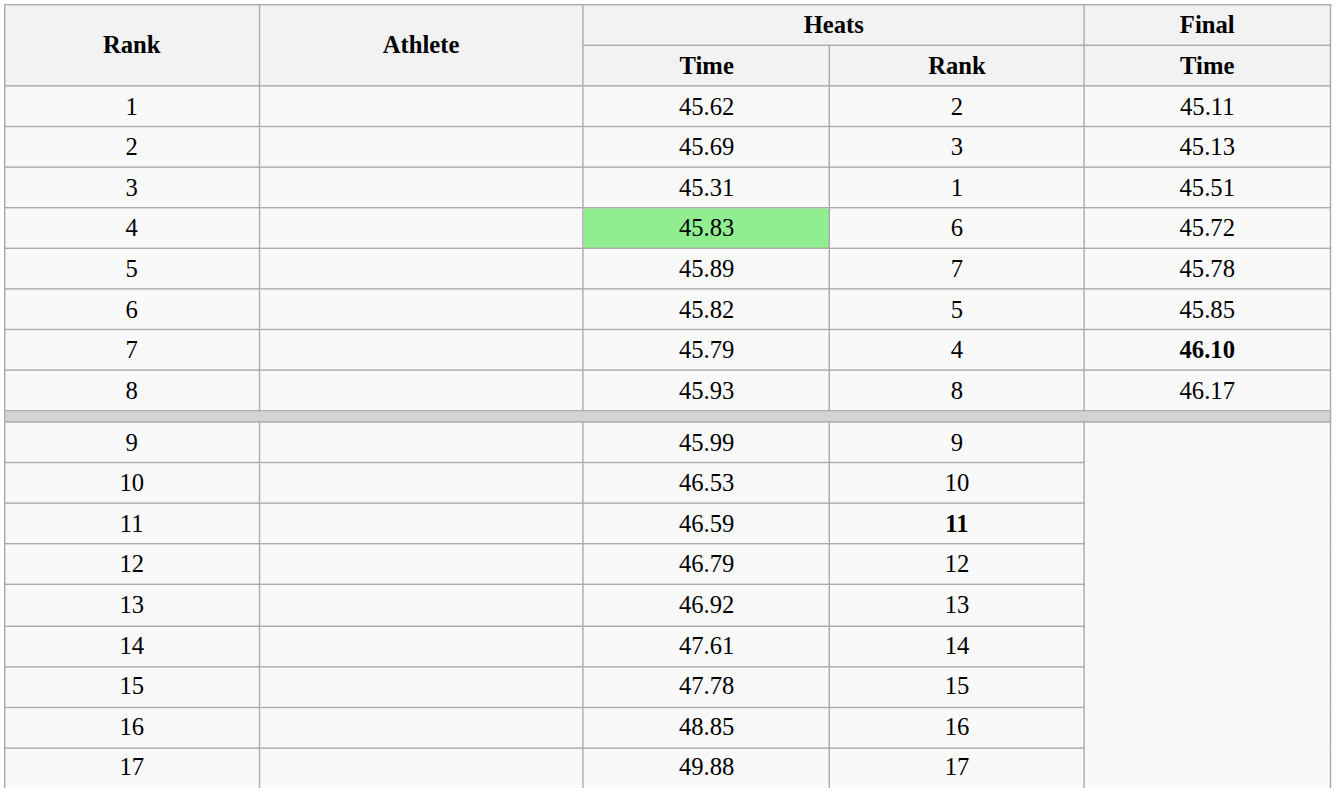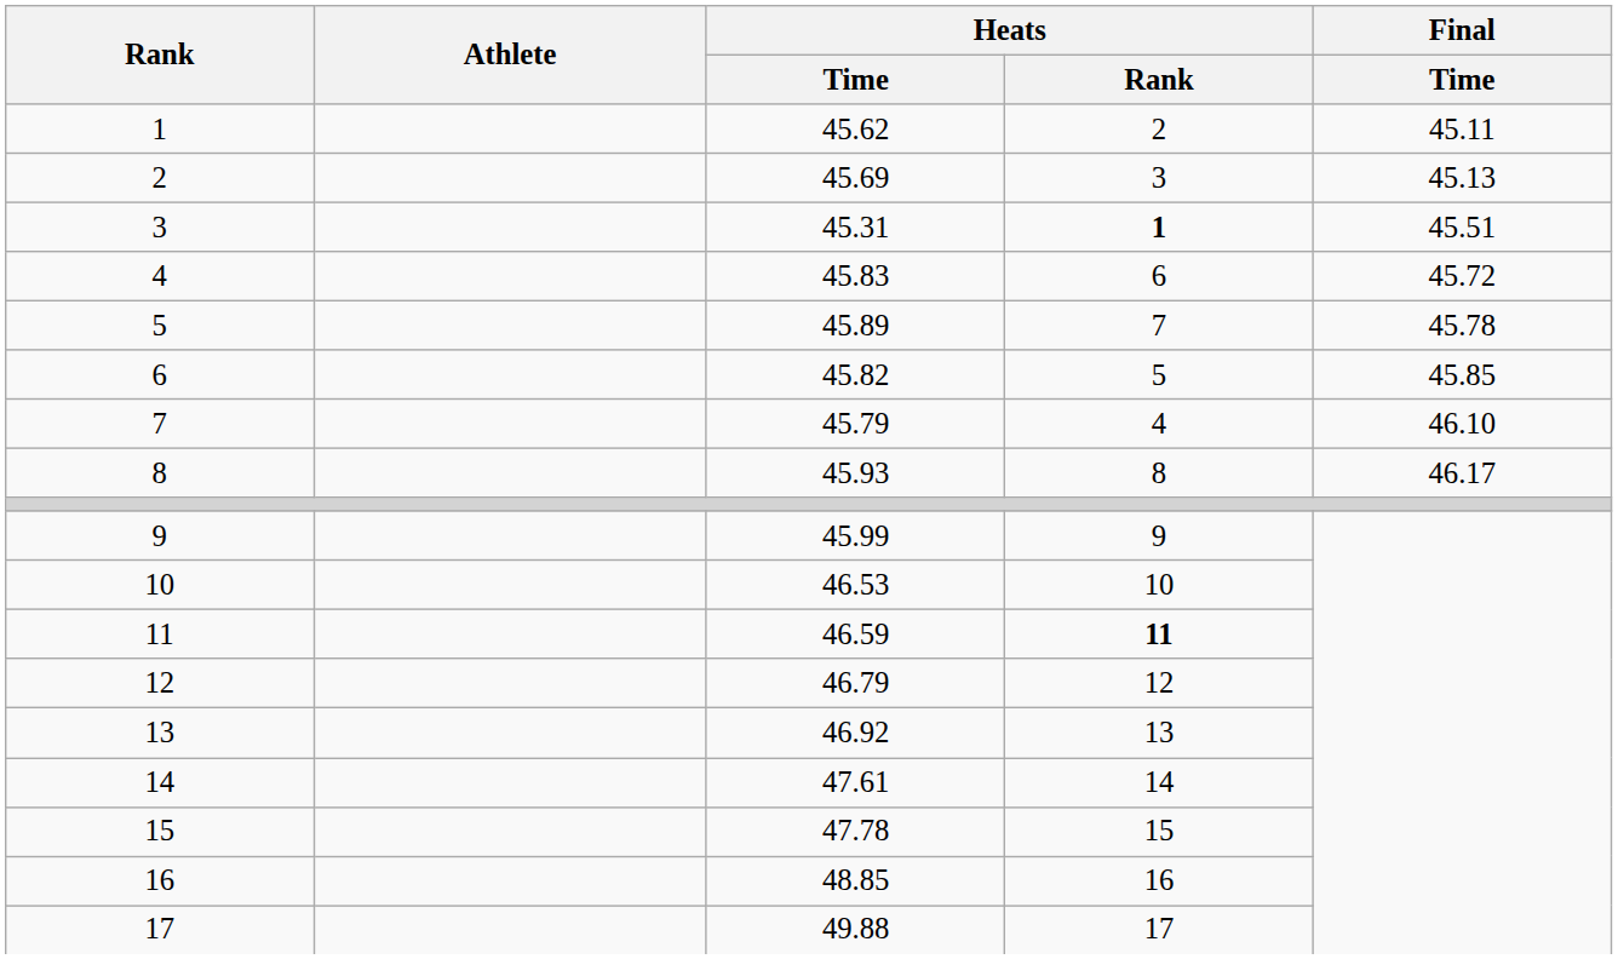row 5 | Heats / Rank: normal -> bold
row 6 | Heats / Time: lightgreen background -> no background
row 9 | Final / Time: bold -> normal
